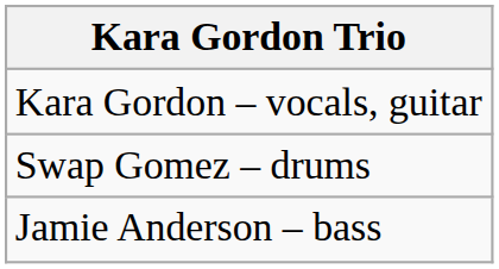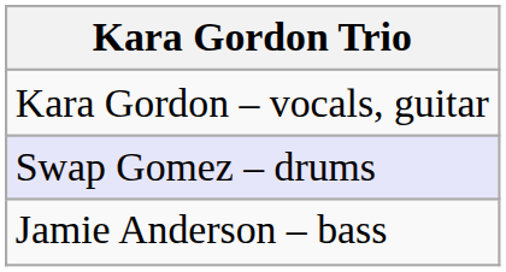row 3 | column 1: no background -> lavender background
